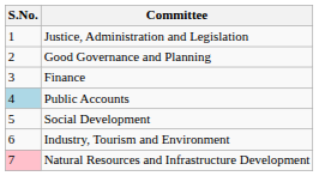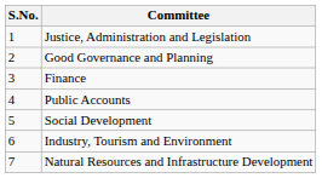Public Accounts | S.No.: lightblue background -> no background
Natural Resources and Infrastructure Development | S.No.: pink background -> no background
